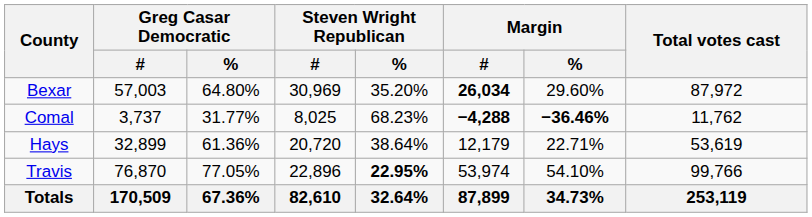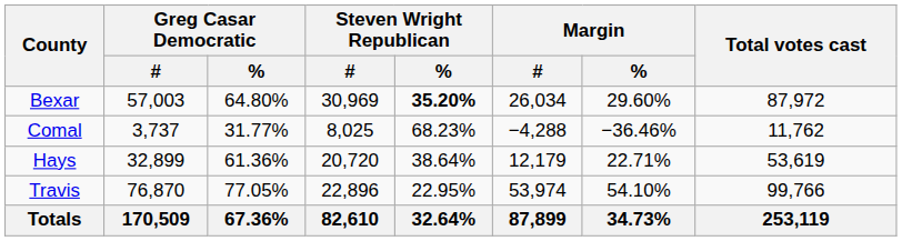Bexar | Steven Wright Republican / %: normal -> bold
Bexar | Margin / #: bold -> normal
Comal | Margin / #: bold -> normal
Comal | Margin / %: bold -> normal
Travis | Steven Wright Republican / %: bold -> normal
